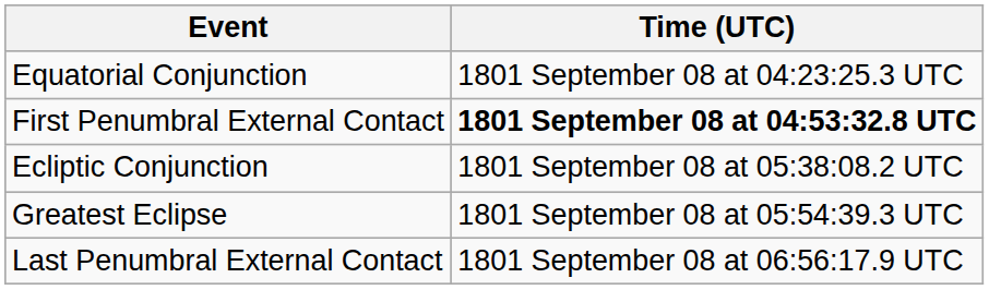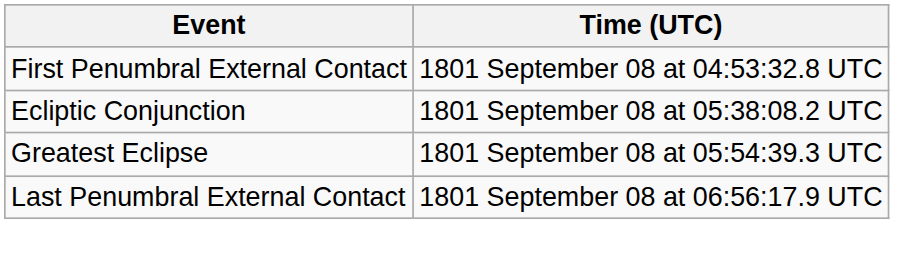- row: Equatorial Conjunction | 1801 September 08 at 04:23:25.3 UTC
First Penumbral External Contact | Time (UTC): bold -> normal
